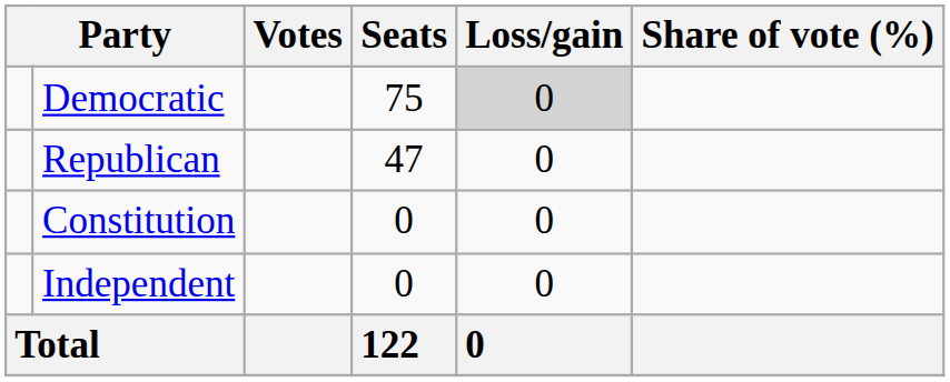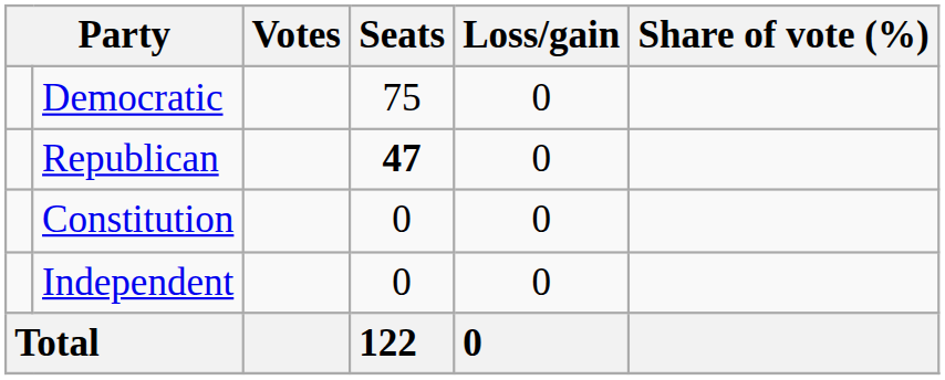Democratic | Loss/gain: lightgrey background -> no background
Republican | Seats: normal -> bold
